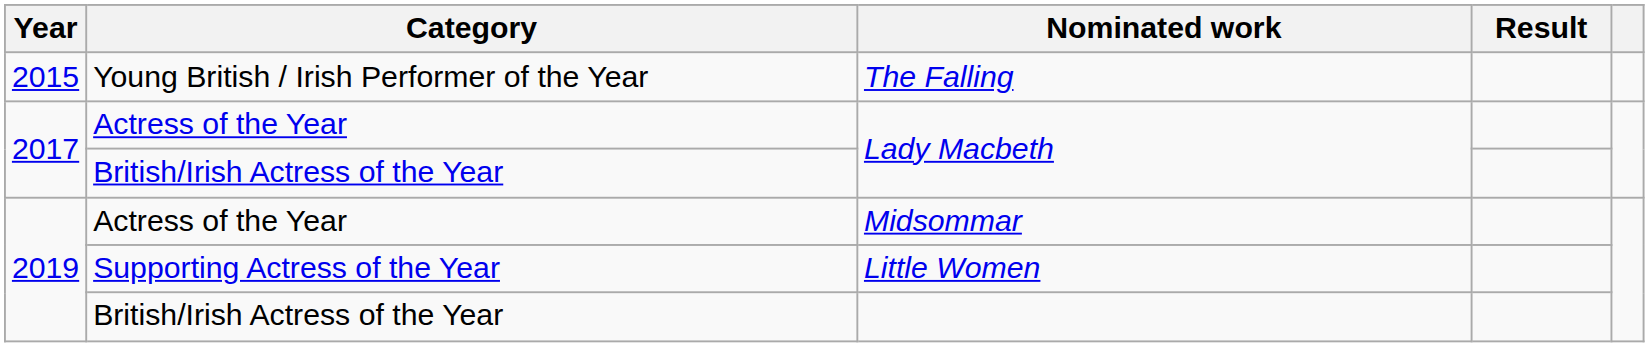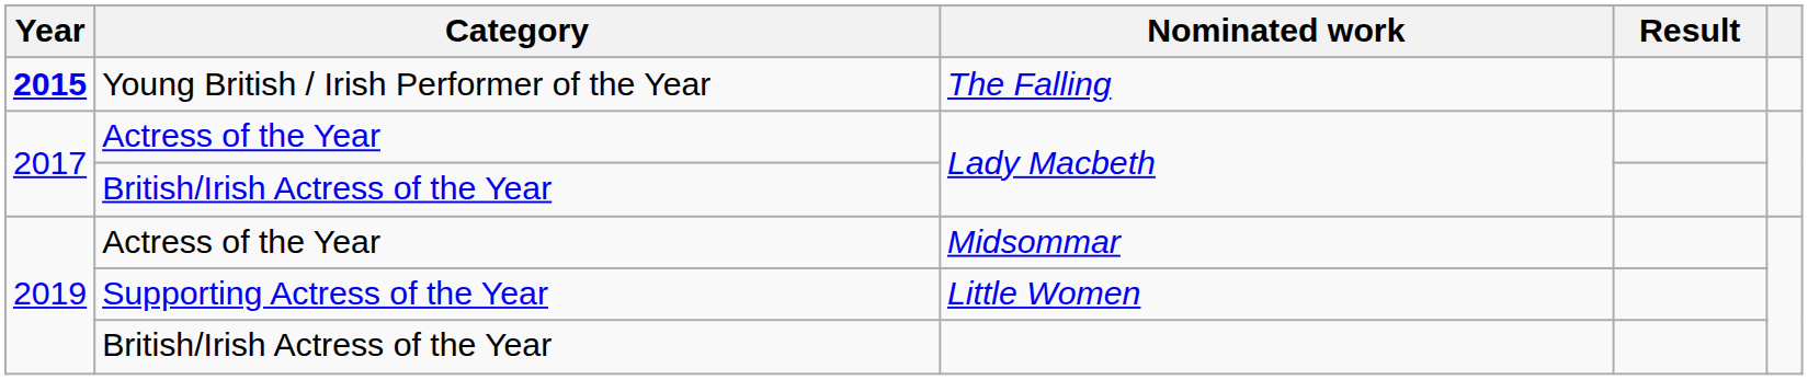The Falling | Year: normal -> bold
